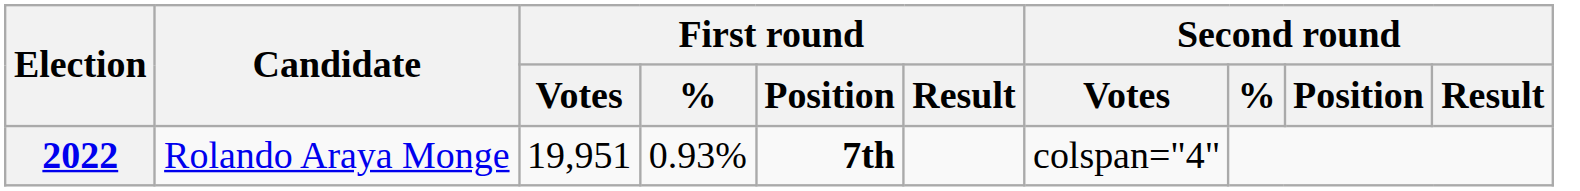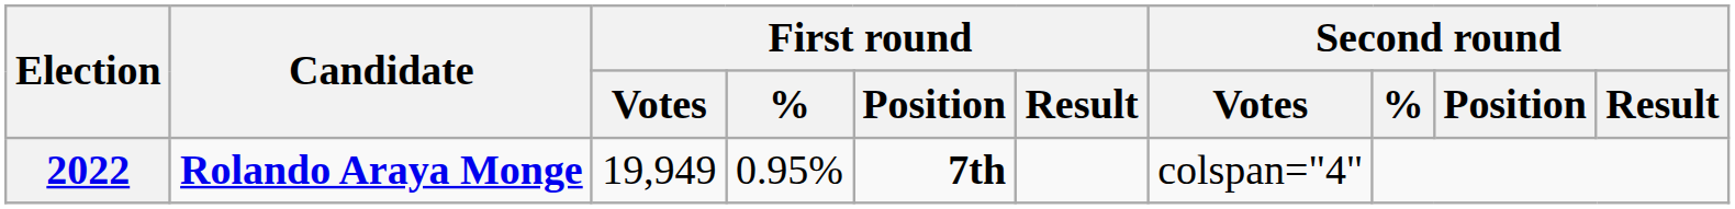2022 | Candidate: normal -> bold
2022 | First round / Votes: 19,951 -> 19,949
2022 | First round / %: 0.93% -> 0.95%
